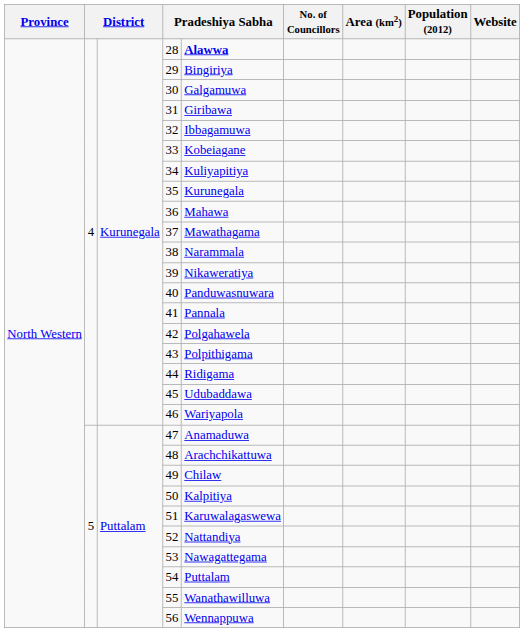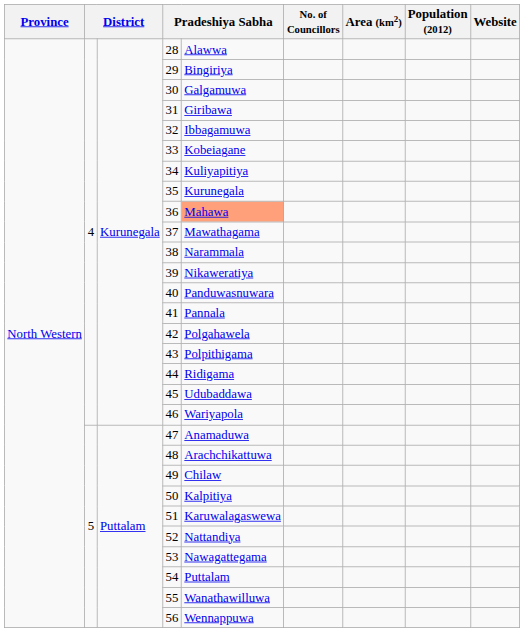28 | column 5: bold -> normal
36 | column 5: no background -> lightsalmon background
